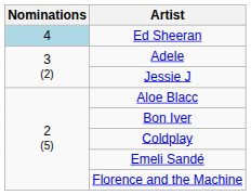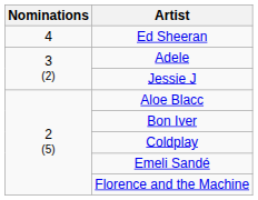Ed Sheeran | Nominations: lightblue background -> no background
